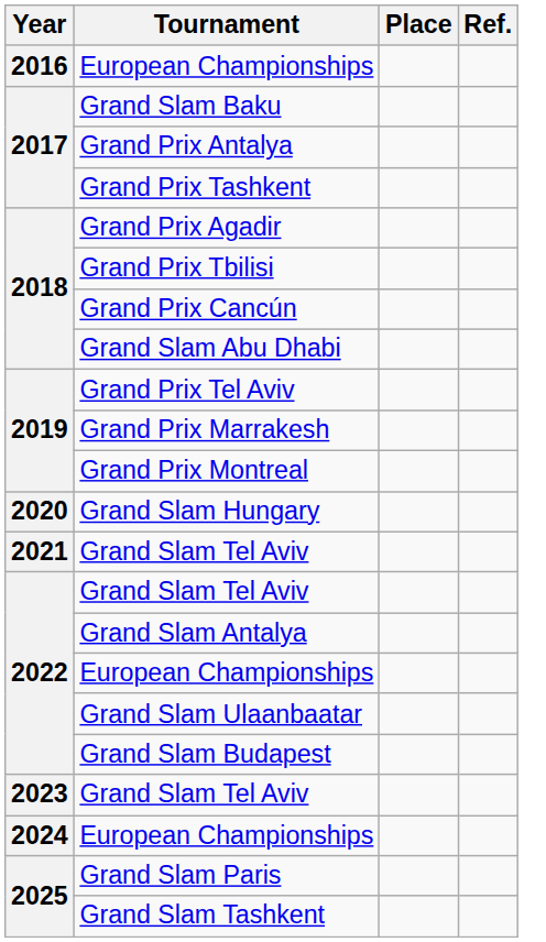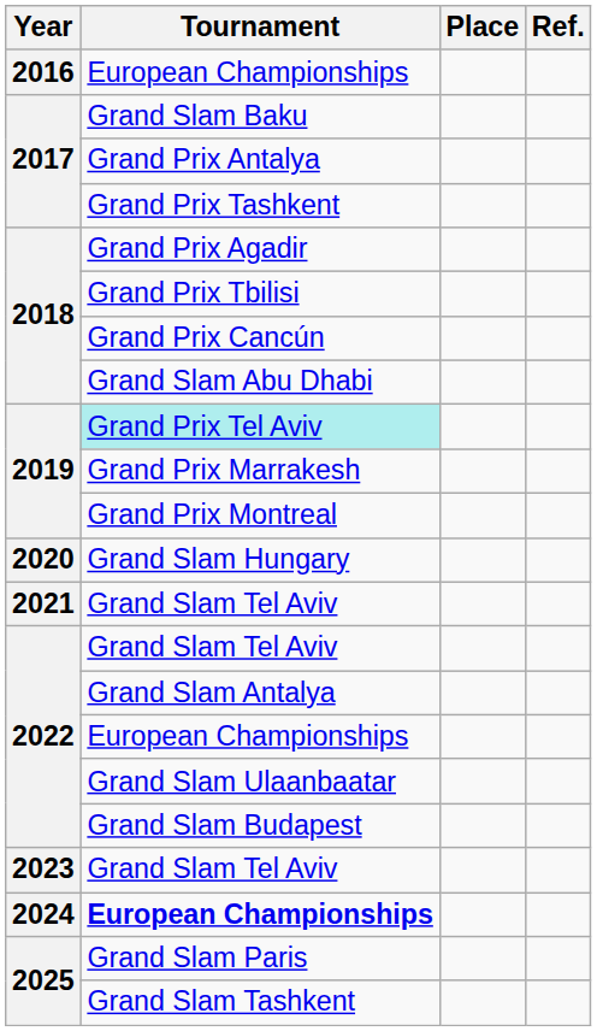Grand Prix Tel Aviv | Tournament: no background -> paleturquoise background
2024 / European Championships | Tournament: normal -> bold
